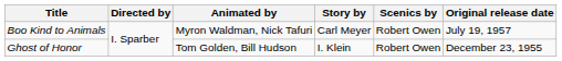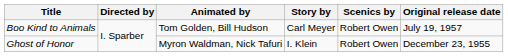Boo Kind to Animals | Animated by: Myron Waldman, Nick Tafuri -> Tom Golden, Bill Hudson
Ghost of Honor | Animated by: Tom Golden, Bill Hudson -> Myron Waldman, Nick Tafuri
